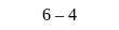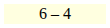row 1 | column 1: no background -> lightyellow background
